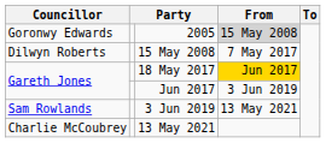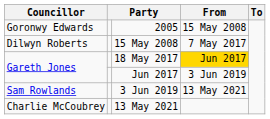2005 | From: lightgrey background -> no background
